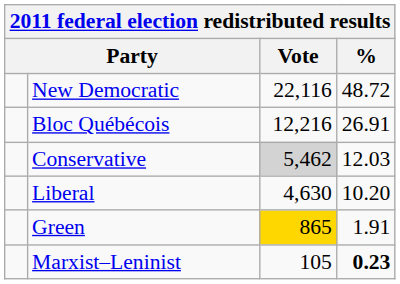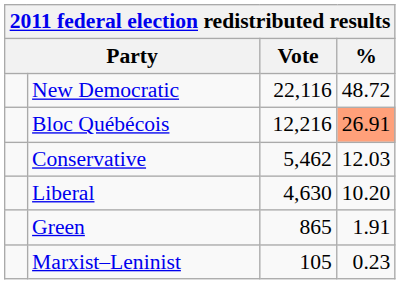Bloc Québécois | %: no background -> lightsalmon background
Conservative | Vote: lightgrey background -> no background
Green | Vote: gold background -> no background
Marxist–Leninist | %: bold -> normal
